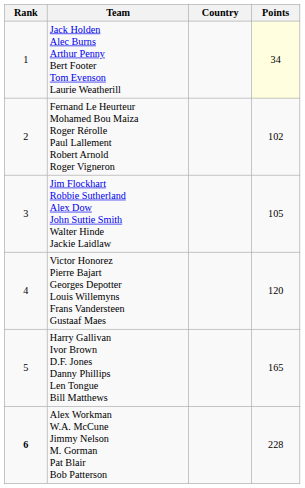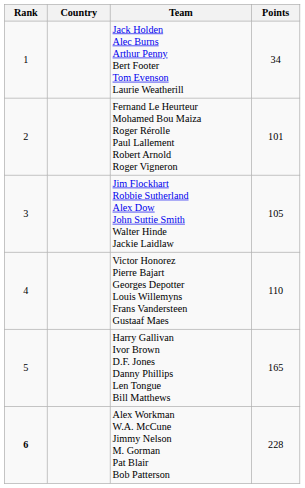columns swapped: Country <-> Team
row 2 | Points: lightyellow background -> no background
row 3 | Points: 102 -> 101
row 5 | Points: 120 -> 110
